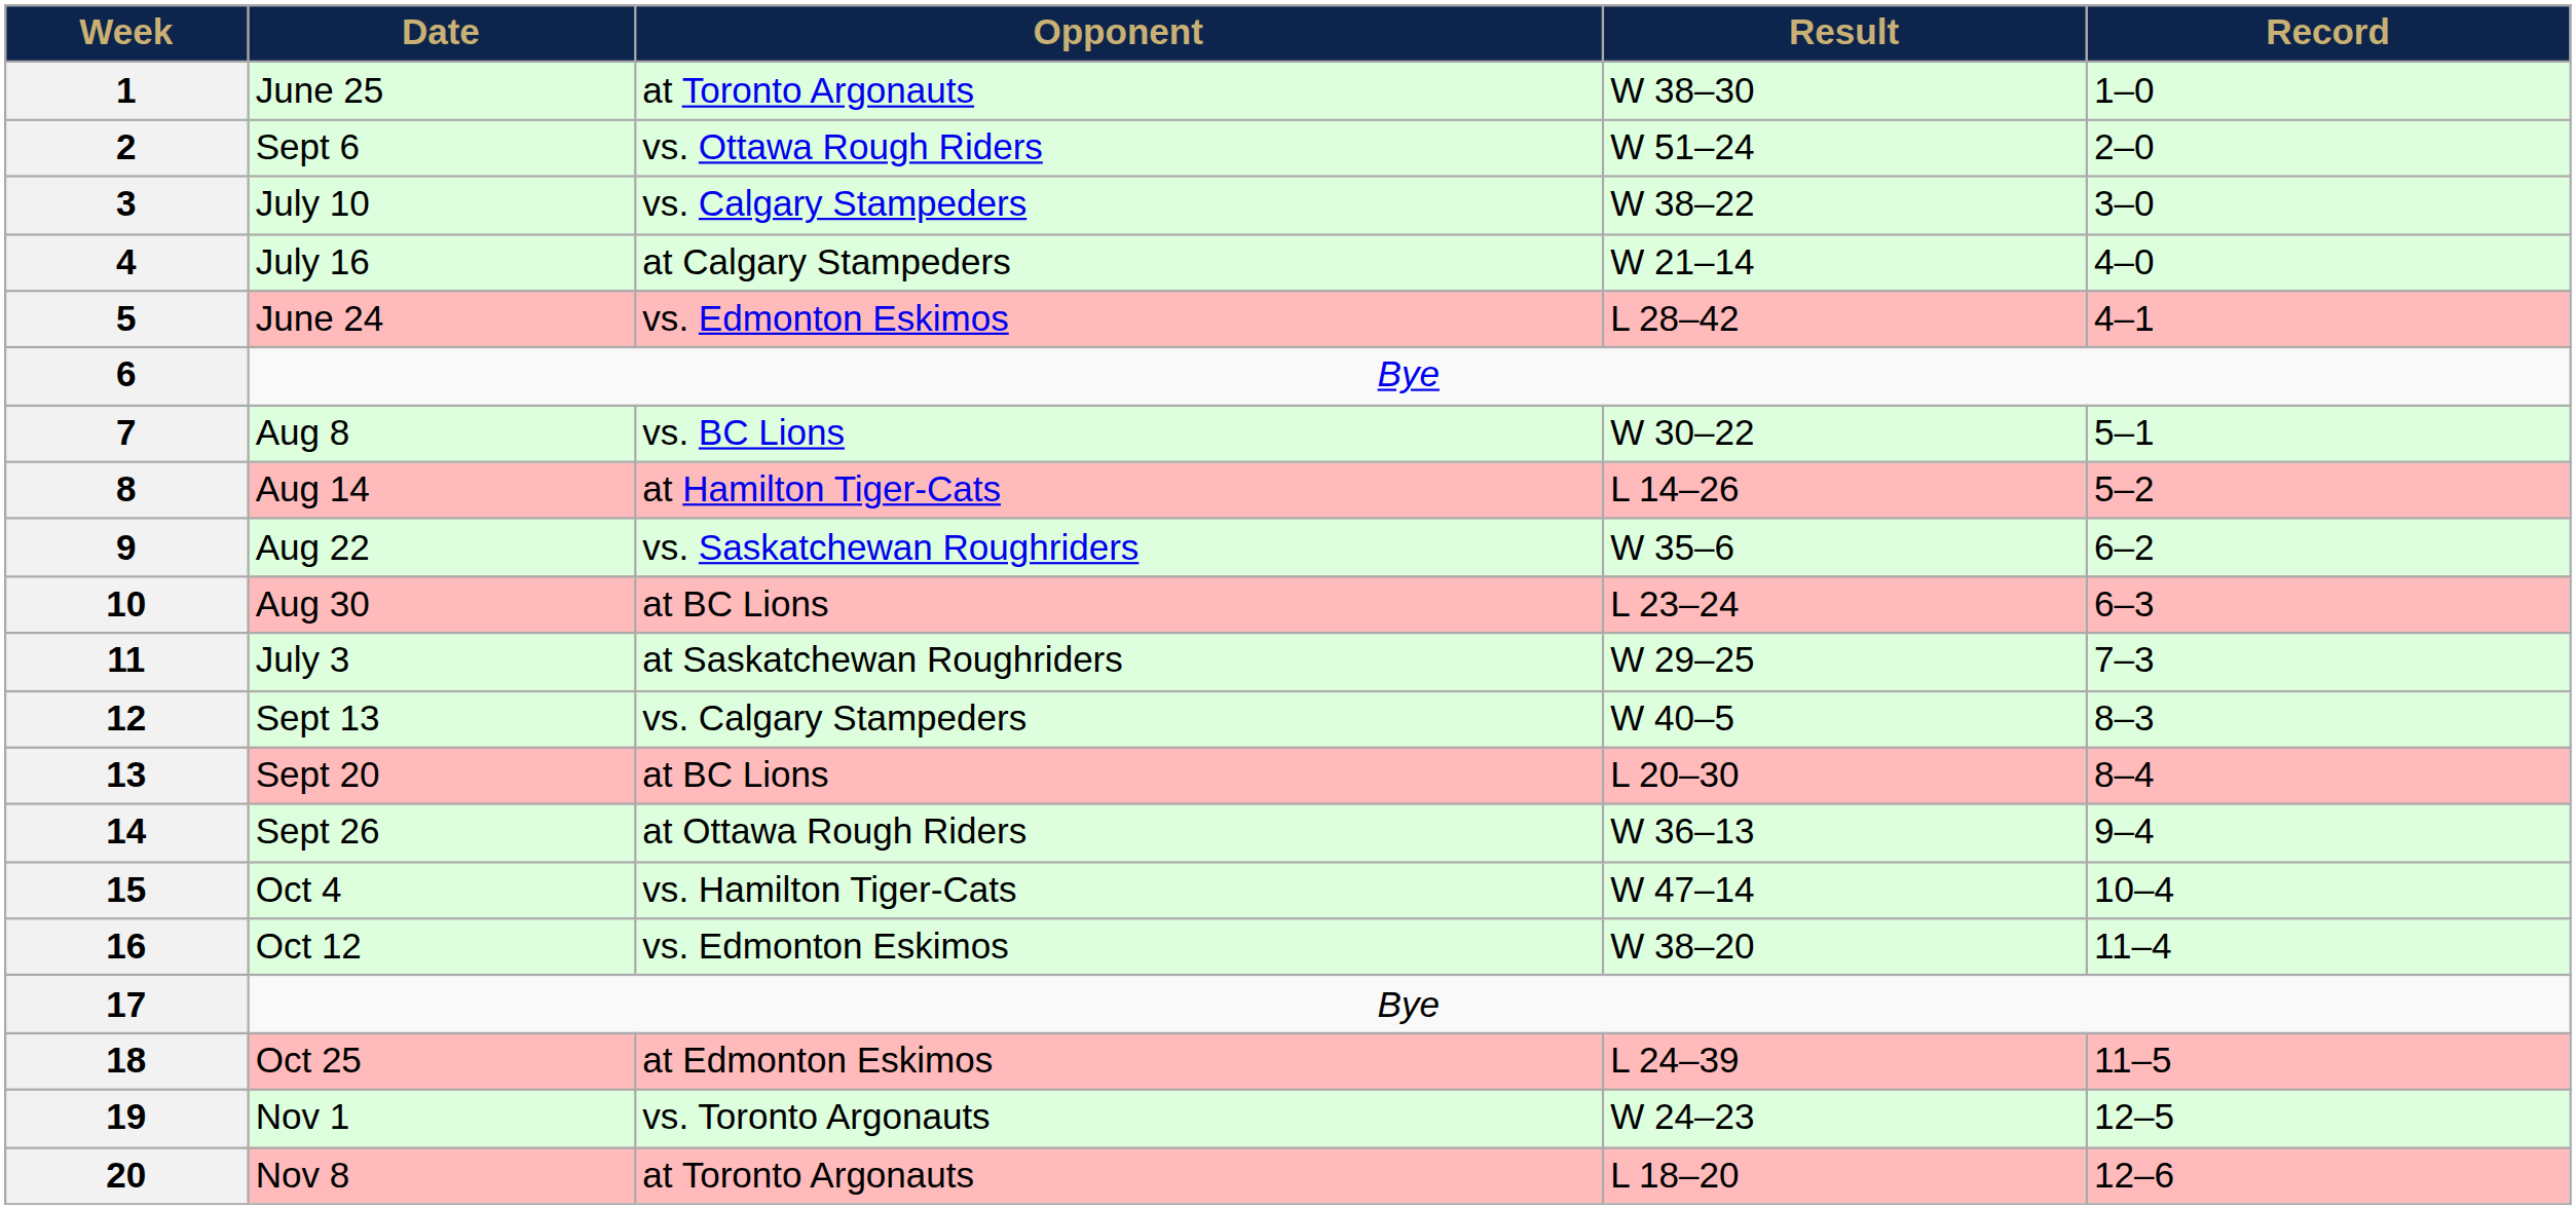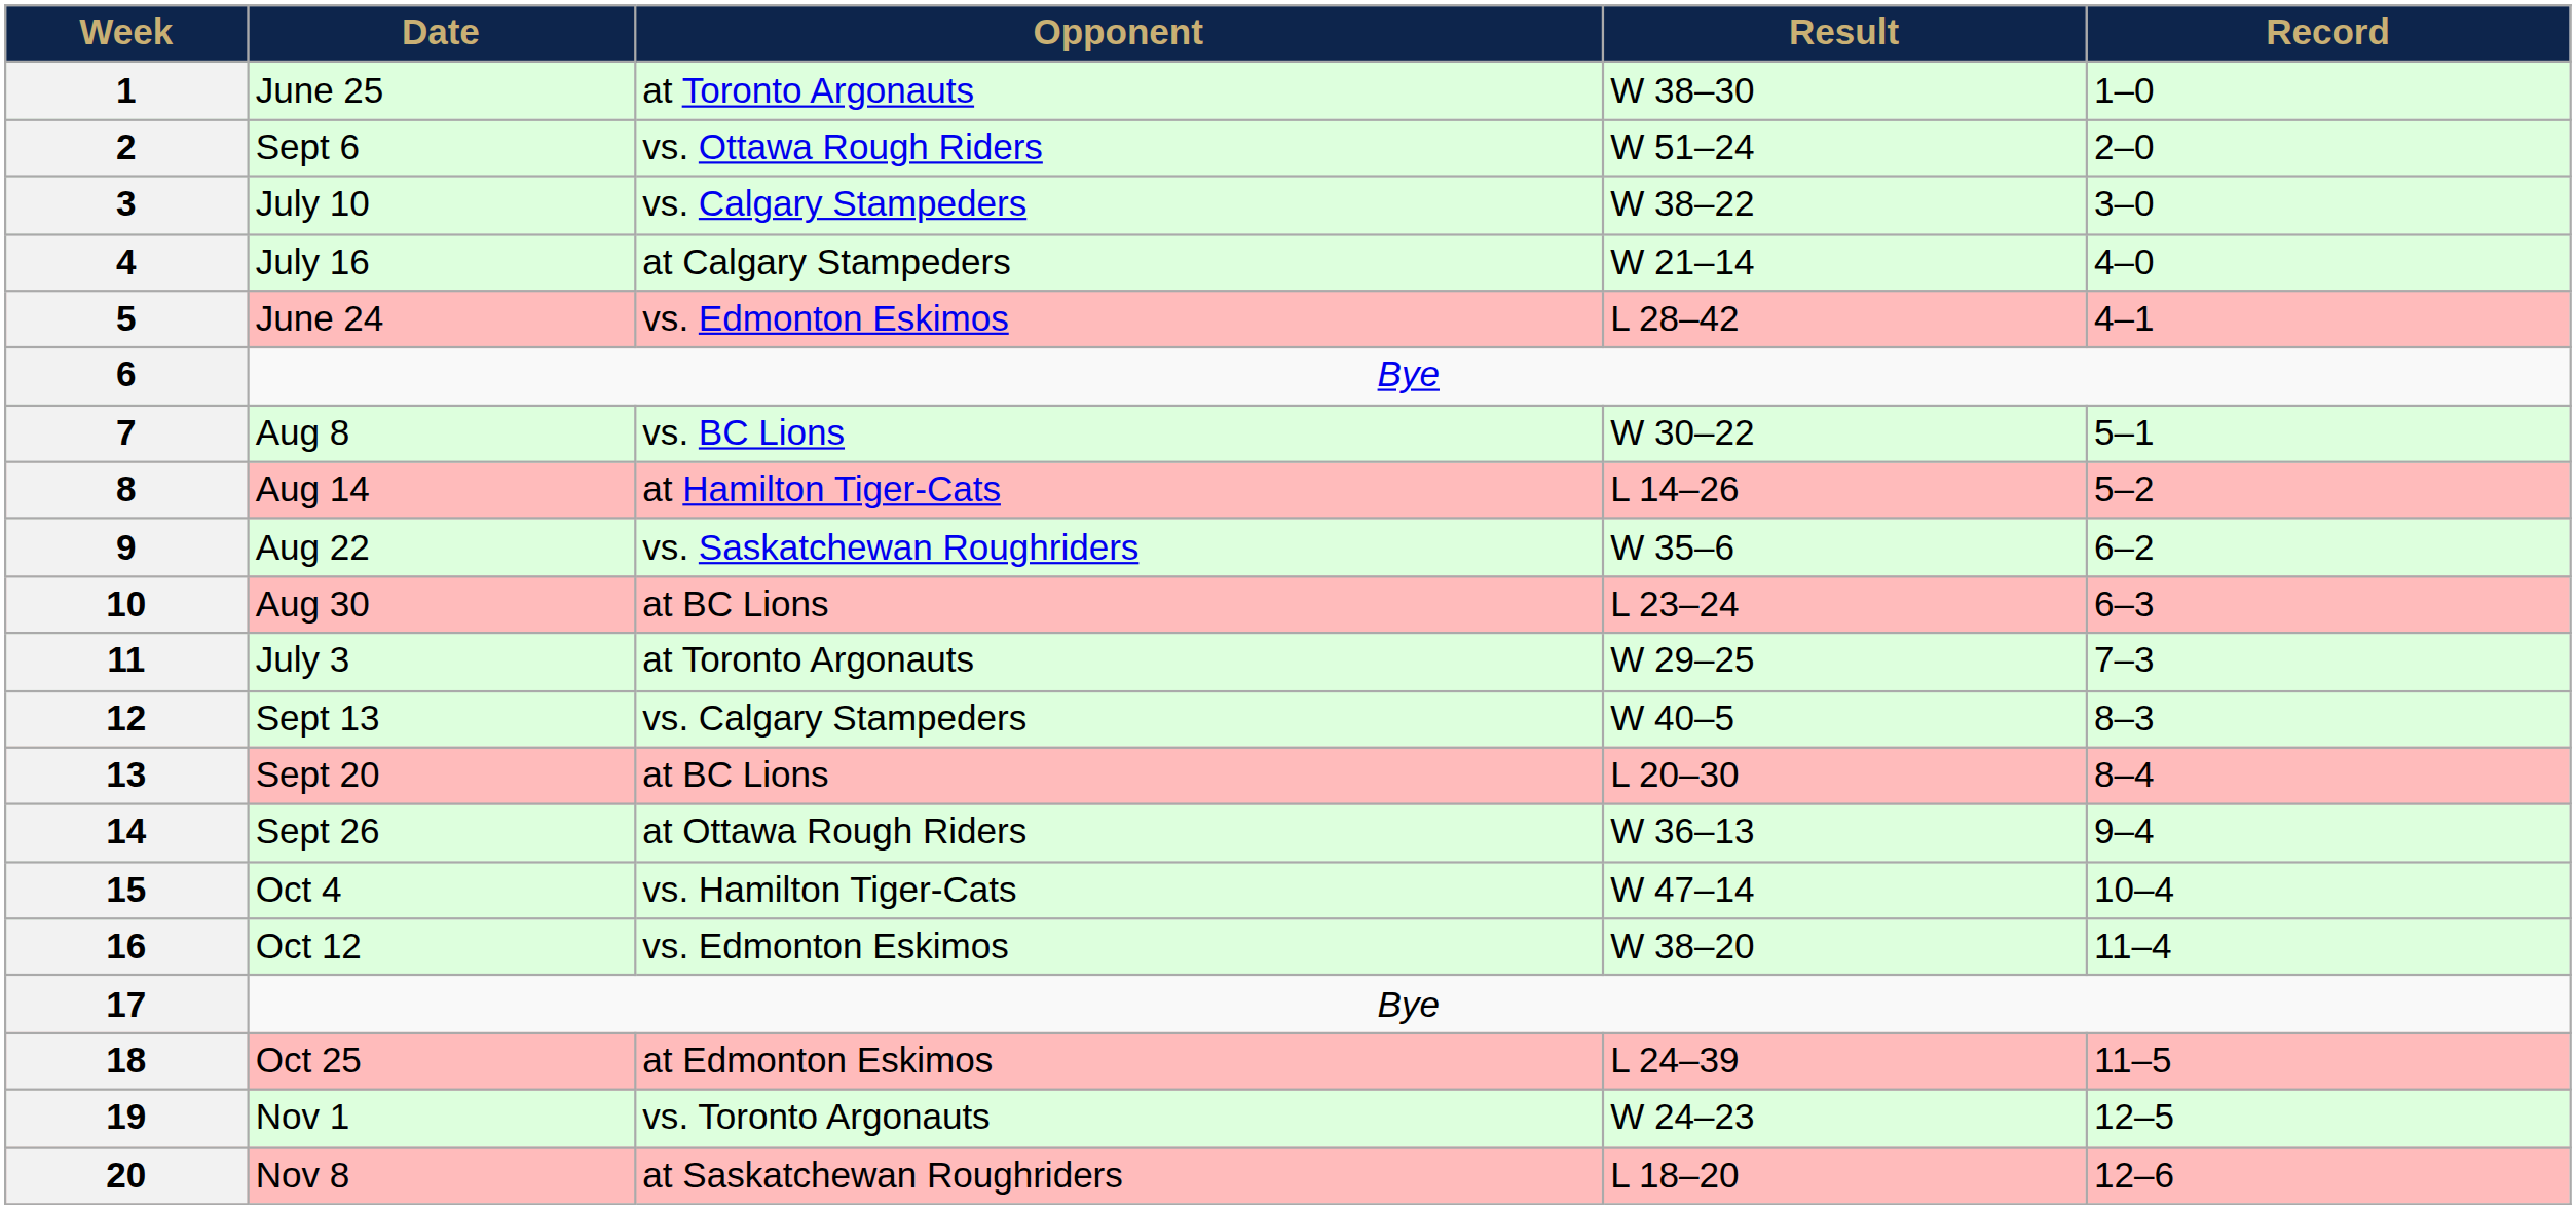11 | Opponent: at Saskatchewan Roughriders -> at Toronto Argonauts
20 | Opponent: at Toronto Argonauts -> at Saskatchewan Roughriders
